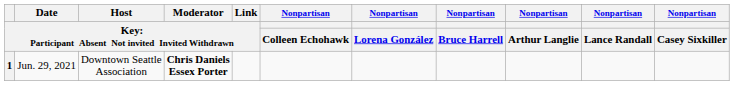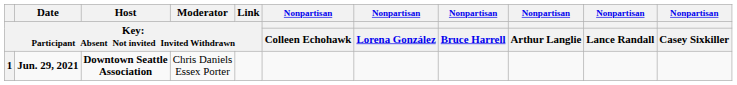1 | column 2: normal -> bold
1 | column 3: normal -> bold
1 | column 4: bold -> normal
